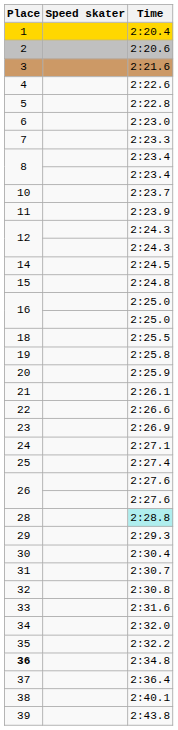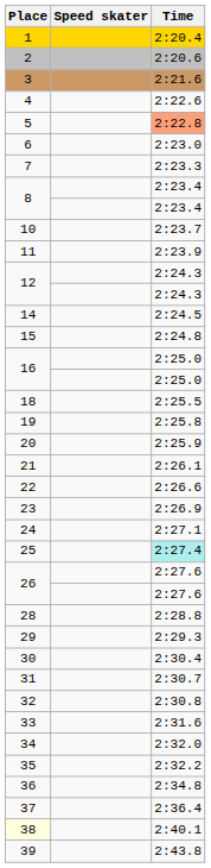5 | Time: no background -> lightsalmon background
25 | Time: no background -> paleturquoise background
28 | Time: paleturquoise background -> no background
36 | Place: bold -> normal
38 | Place: no background -> lightyellow background
